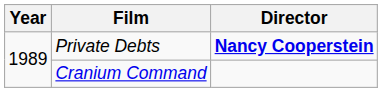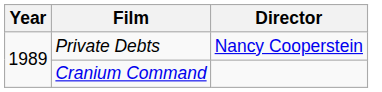Private Debts | Director: bold -> normal
